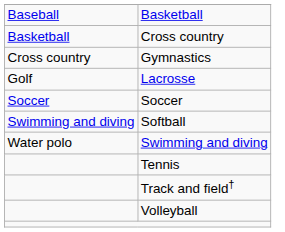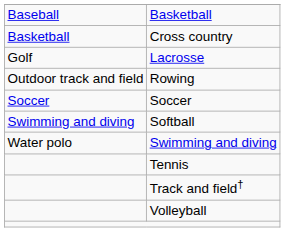- row: Cross country | Gymnastics
+ row: Outdoor track and field | Rowing
